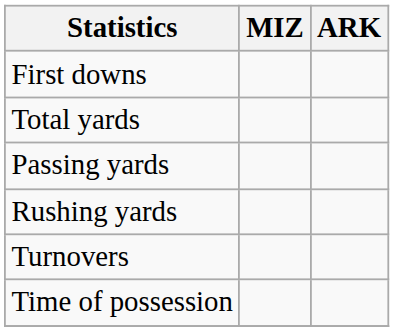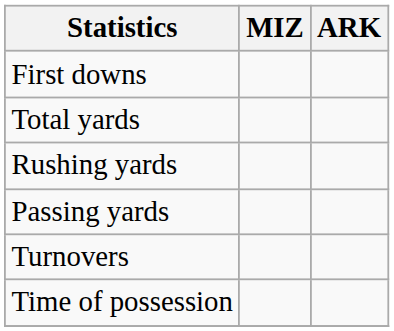rows swapped: Rushing yards <-> Passing yards
